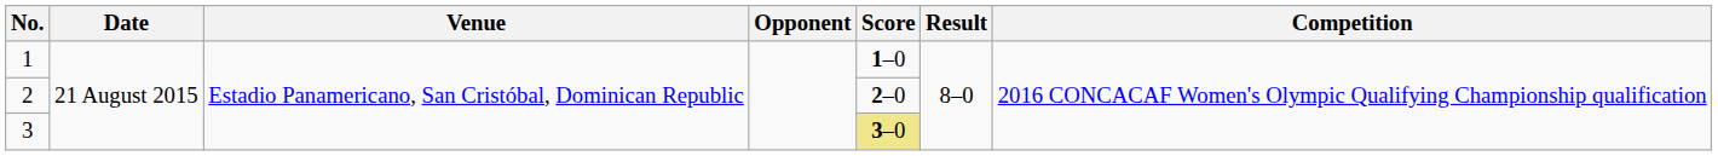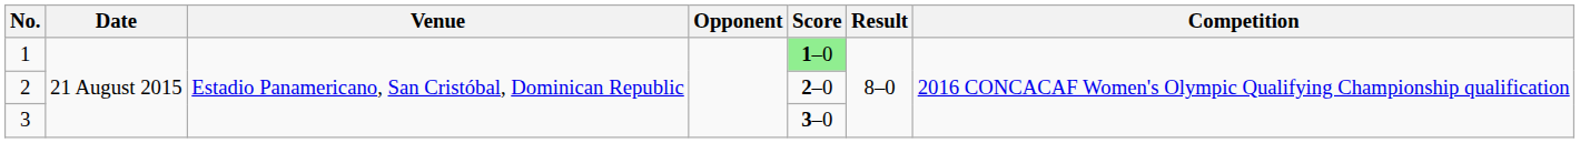1 | Score: no background -> lightgreen background
3 | Score: khaki background -> no background
